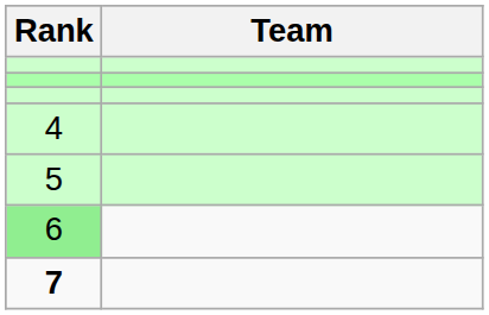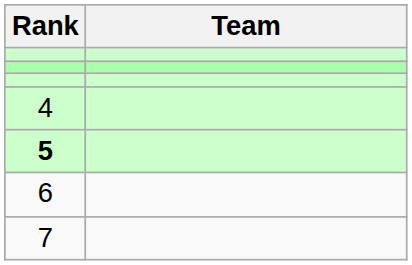row 6 | Rank: normal -> bold
row 7 | Rank: lightgreen background -> no background
row 8 | Rank: bold -> normal
